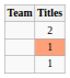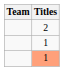row 3 | Titles: lightsalmon background -> no background
row 4 | Titles: no background -> lightsalmon background
